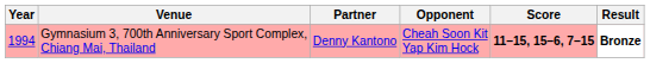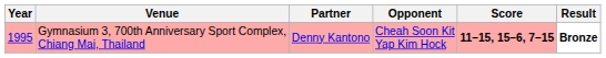row 2 | Year: 1994 -> 1995
